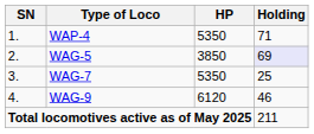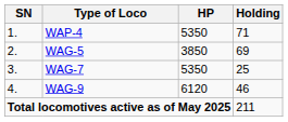WAG-5 | Holding: lavender background -> no background
